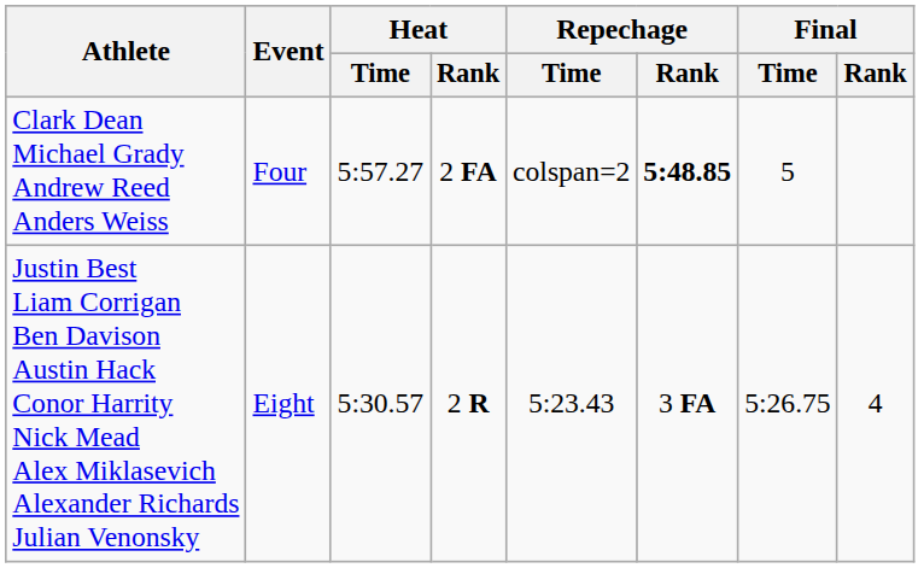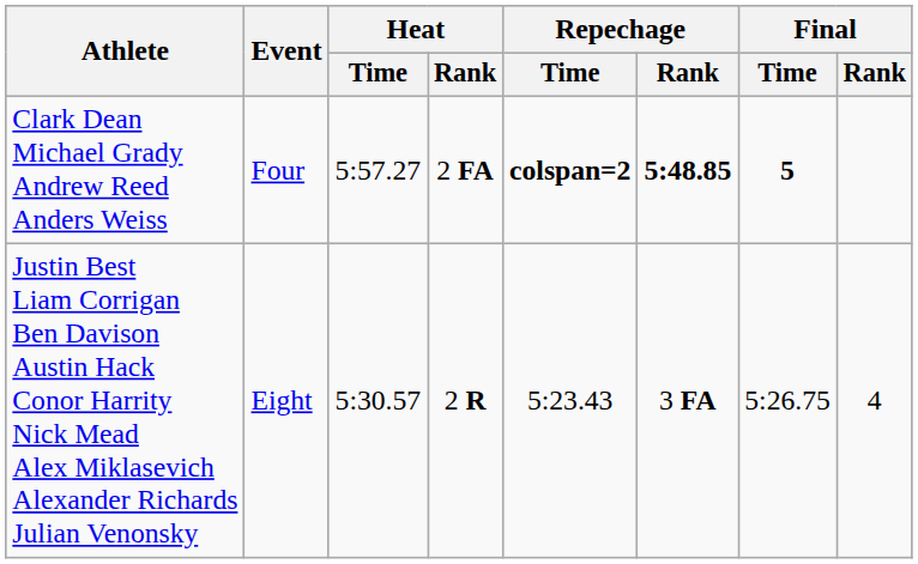Clark Dean Michael Grady Andrew Reed Anders Weiss | Repechage / Time: normal -> bold
Clark Dean Michael Grady Andrew Reed Anders Weiss | Final / Time: normal -> bold
